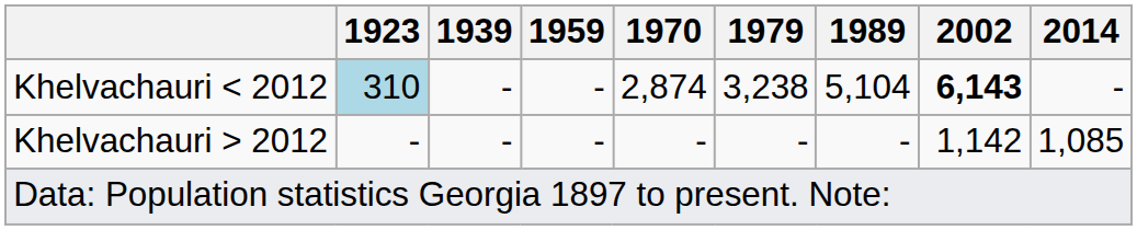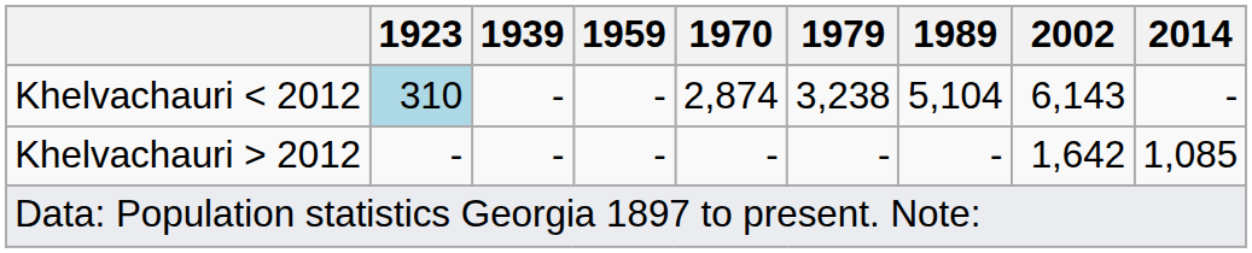Khelvachauri < 2012 | 2002: bold -> normal
Khelvachauri > 2012 | 2002: 1,142 -> 1,642
